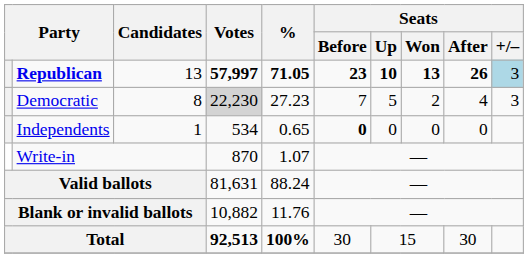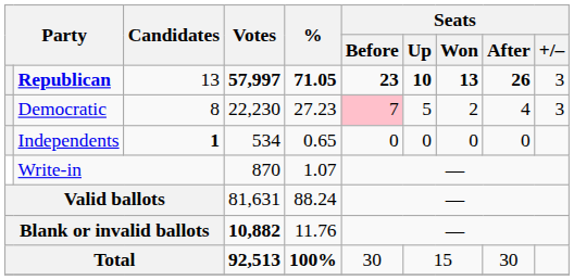Republican | Seats / +/–: lightblue background -> no background
Democratic | Votes: lightgrey background -> no background
Democratic | Seats / Before: no background -> pink background
Independents | Candidates: normal -> bold
Independents | Seats / Before: bold -> normal
Blank or invalid ballots | Votes: normal -> bold
